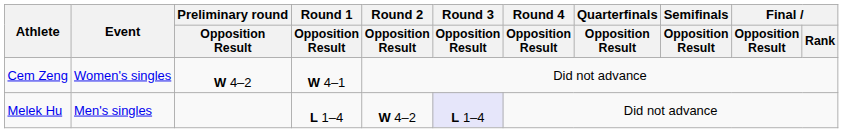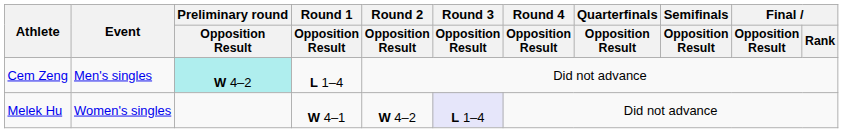Cem Zeng | Event: Women's singles -> Men's singles
Cem Zeng | Preliminary round / Opposition Result: no background -> paleturquoise background
Cem Zeng | Round 1 / Opposition Result: W 4–1 -> L 1–4
Melek Hu | Event: Men's singles -> Women's singles
Melek Hu | Round 1 / Opposition Result: L 1–4 -> W 4–1
